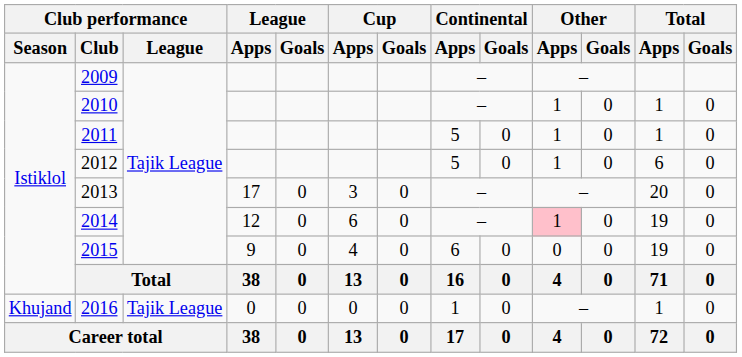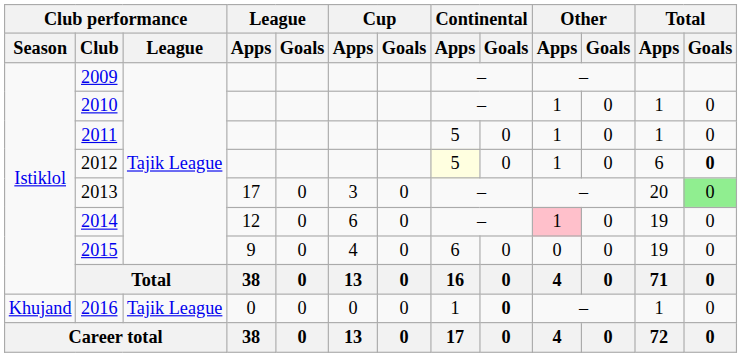2012 | Continental / Apps: no background -> lightyellow background
2012 | Total / Goals: normal -> bold
2013 | Total / Goals: no background -> lightgreen background
2016 | Continental / Goals: normal -> bold
